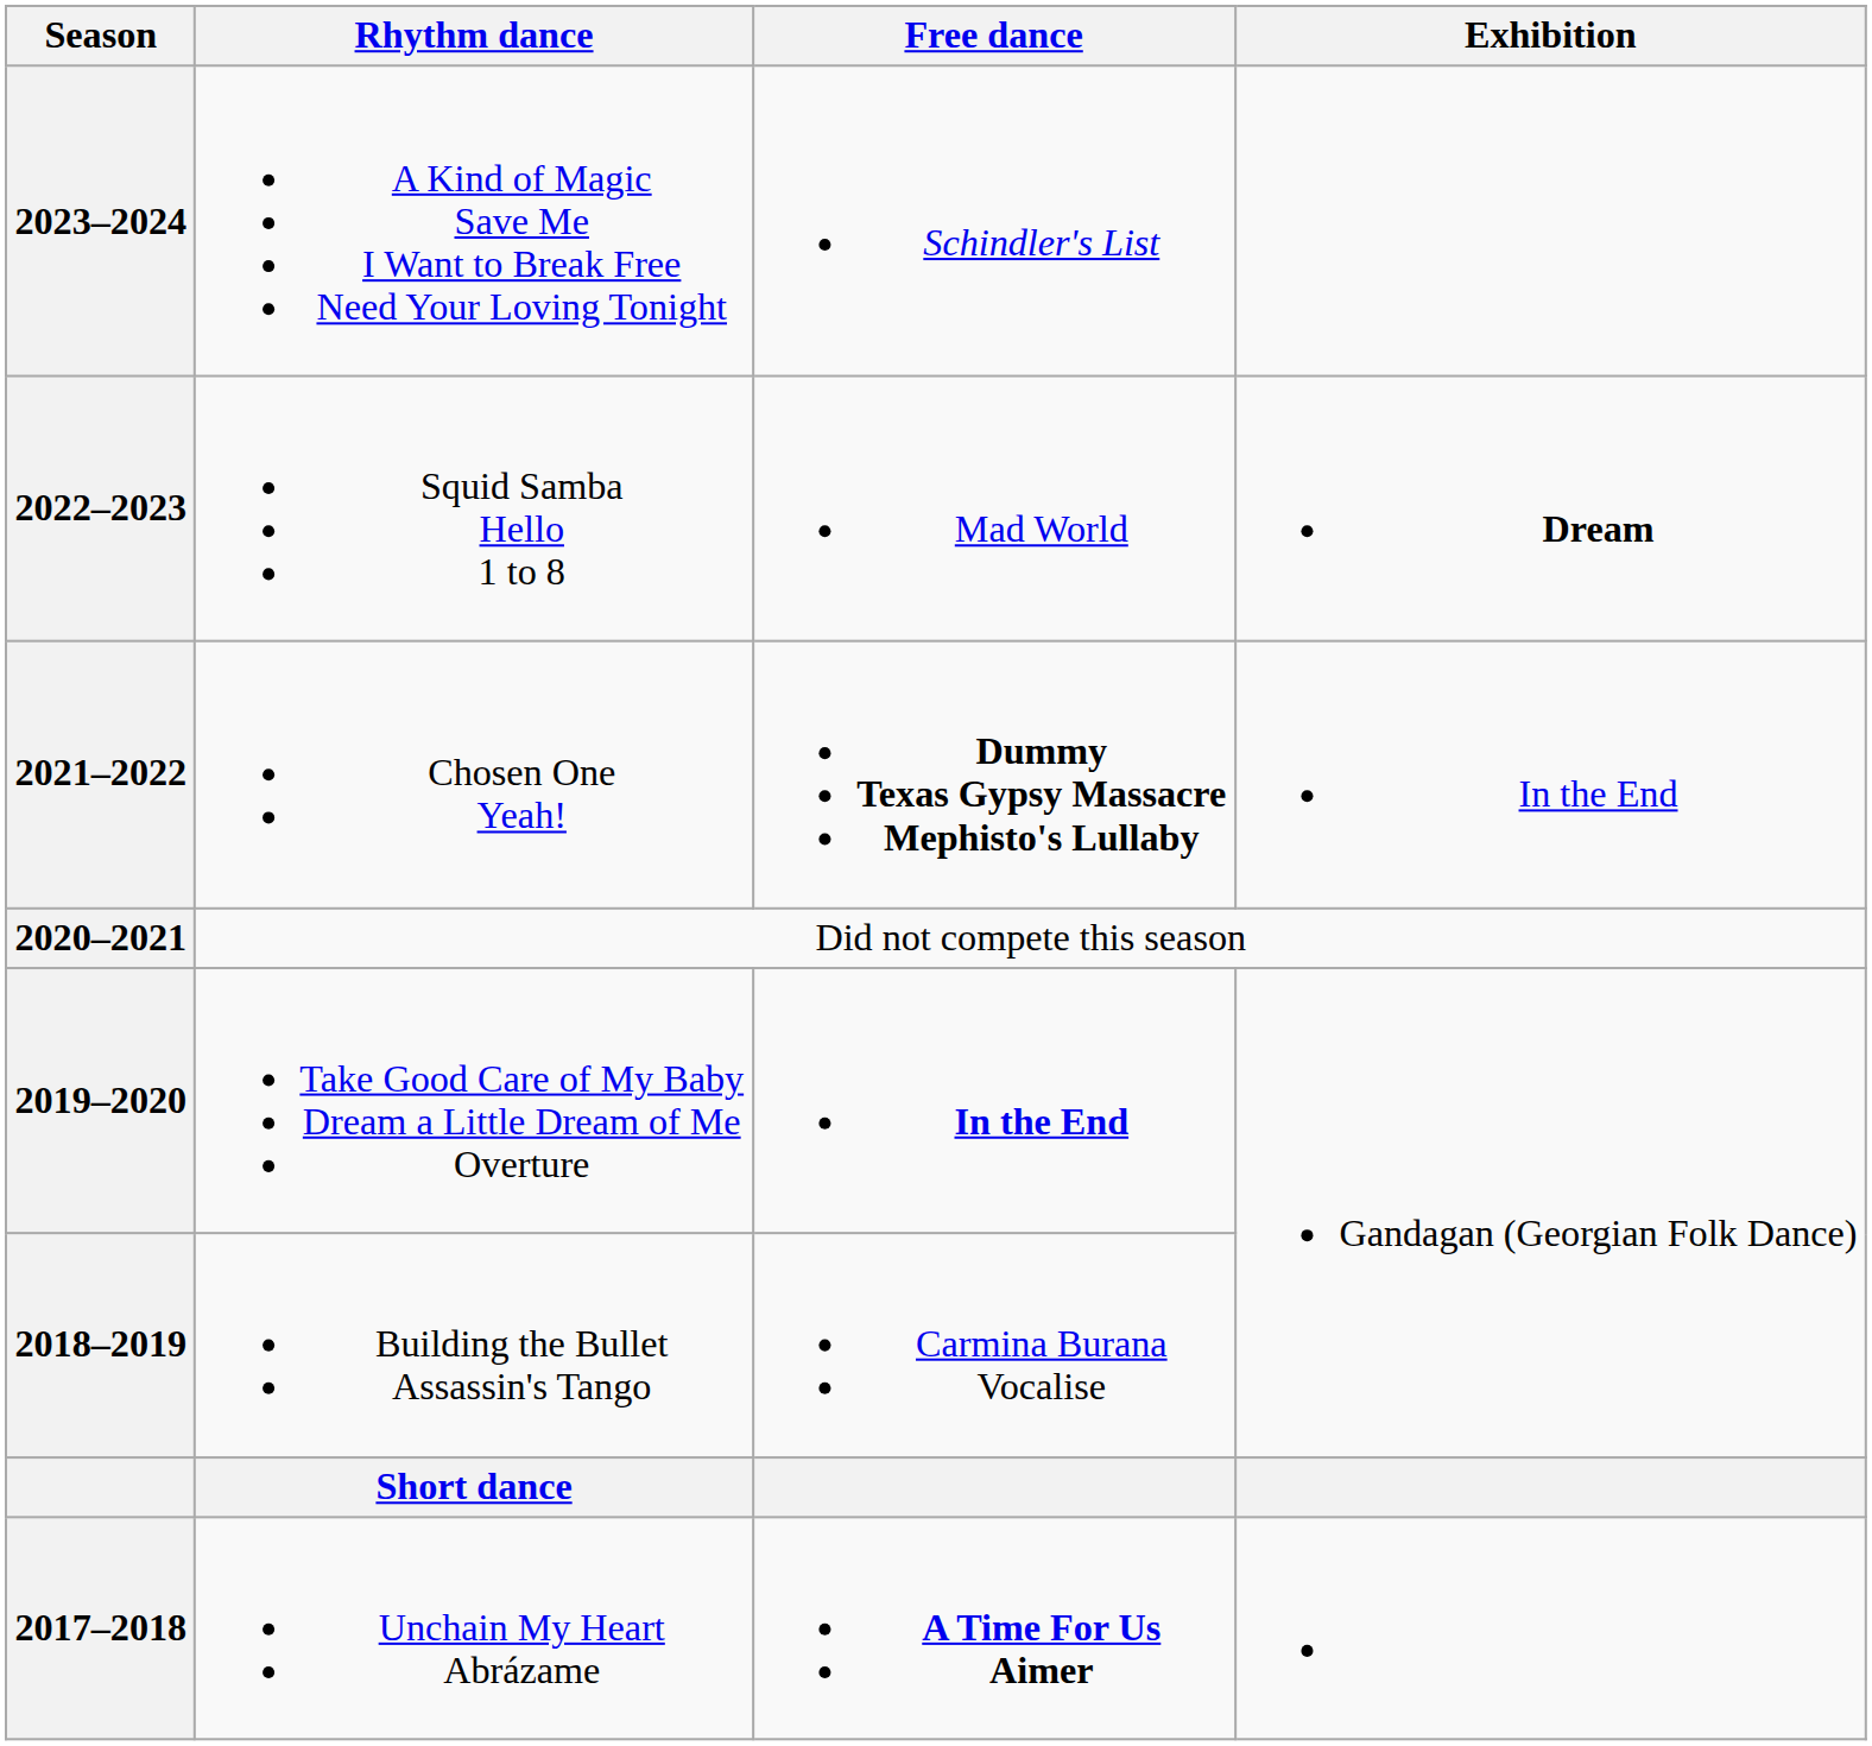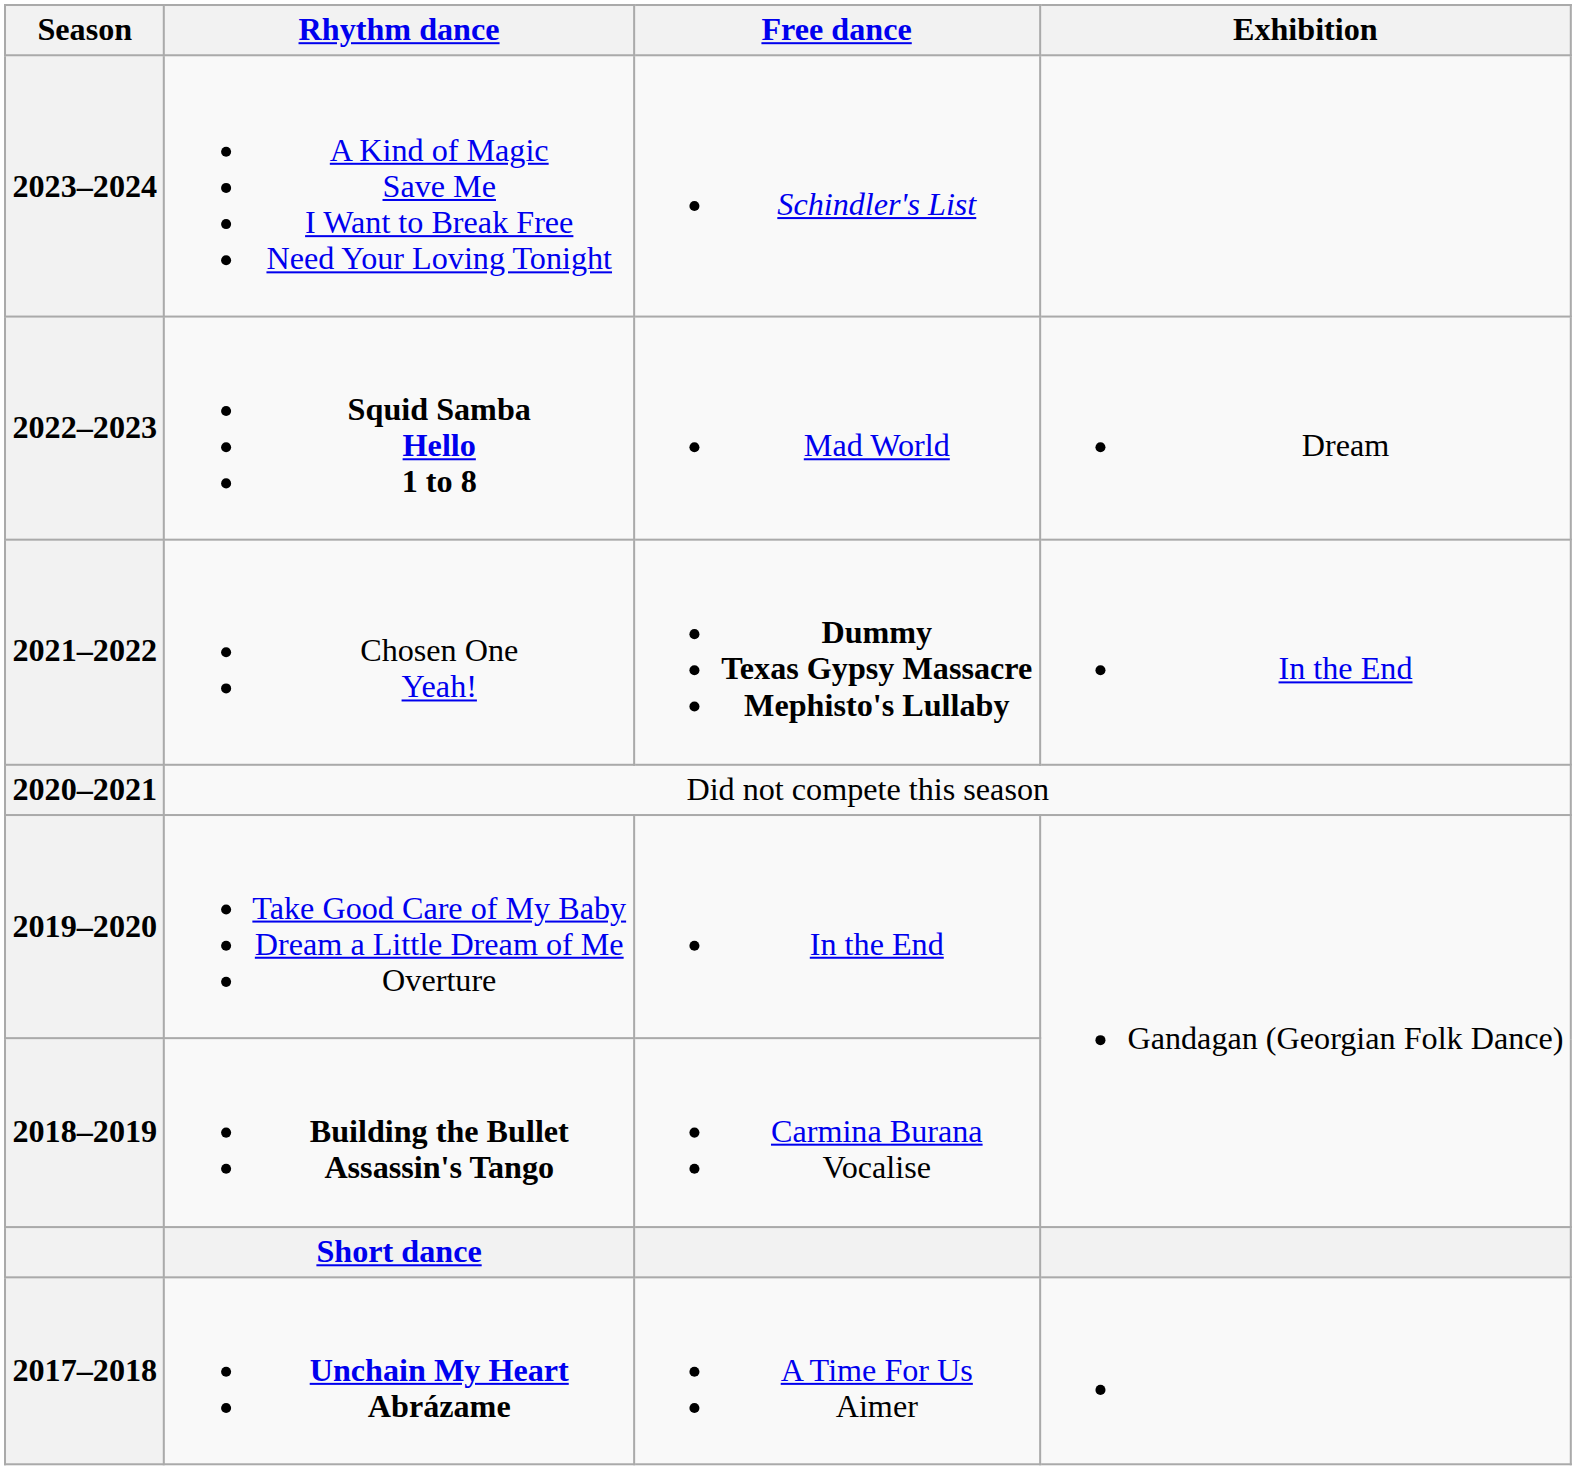2022–2023 | Rhythm dance: normal -> bold
2022–2023 | Exhibition: bold -> normal
2019–2020 | Free dance: bold -> normal
2018–2019 | Rhythm dance: normal -> bold
2017–2018 | Rhythm dance: normal -> bold
2017–2018 | Free dance: bold -> normal
